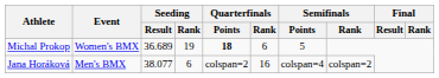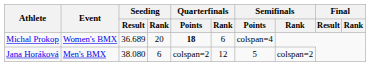Michal Prokop | Seeding / Rank: 19 -> 20
Michal Prokop | Semifinals / Points: 5 -> colspan=4
Jana Horáková | Seeding / Result: 38.077 -> 38.080
Jana Horáková | Quarterfinals / Rank: 16 -> 12
Jana Horáková | Semifinals / Points: colspan=4 -> 5
